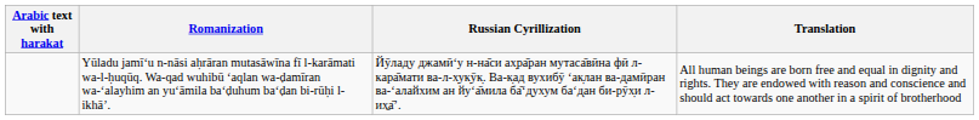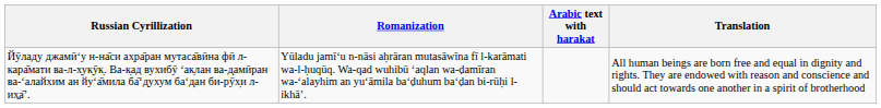columns swapped: Arabic text with harakat <-> Russian Cyrillization
